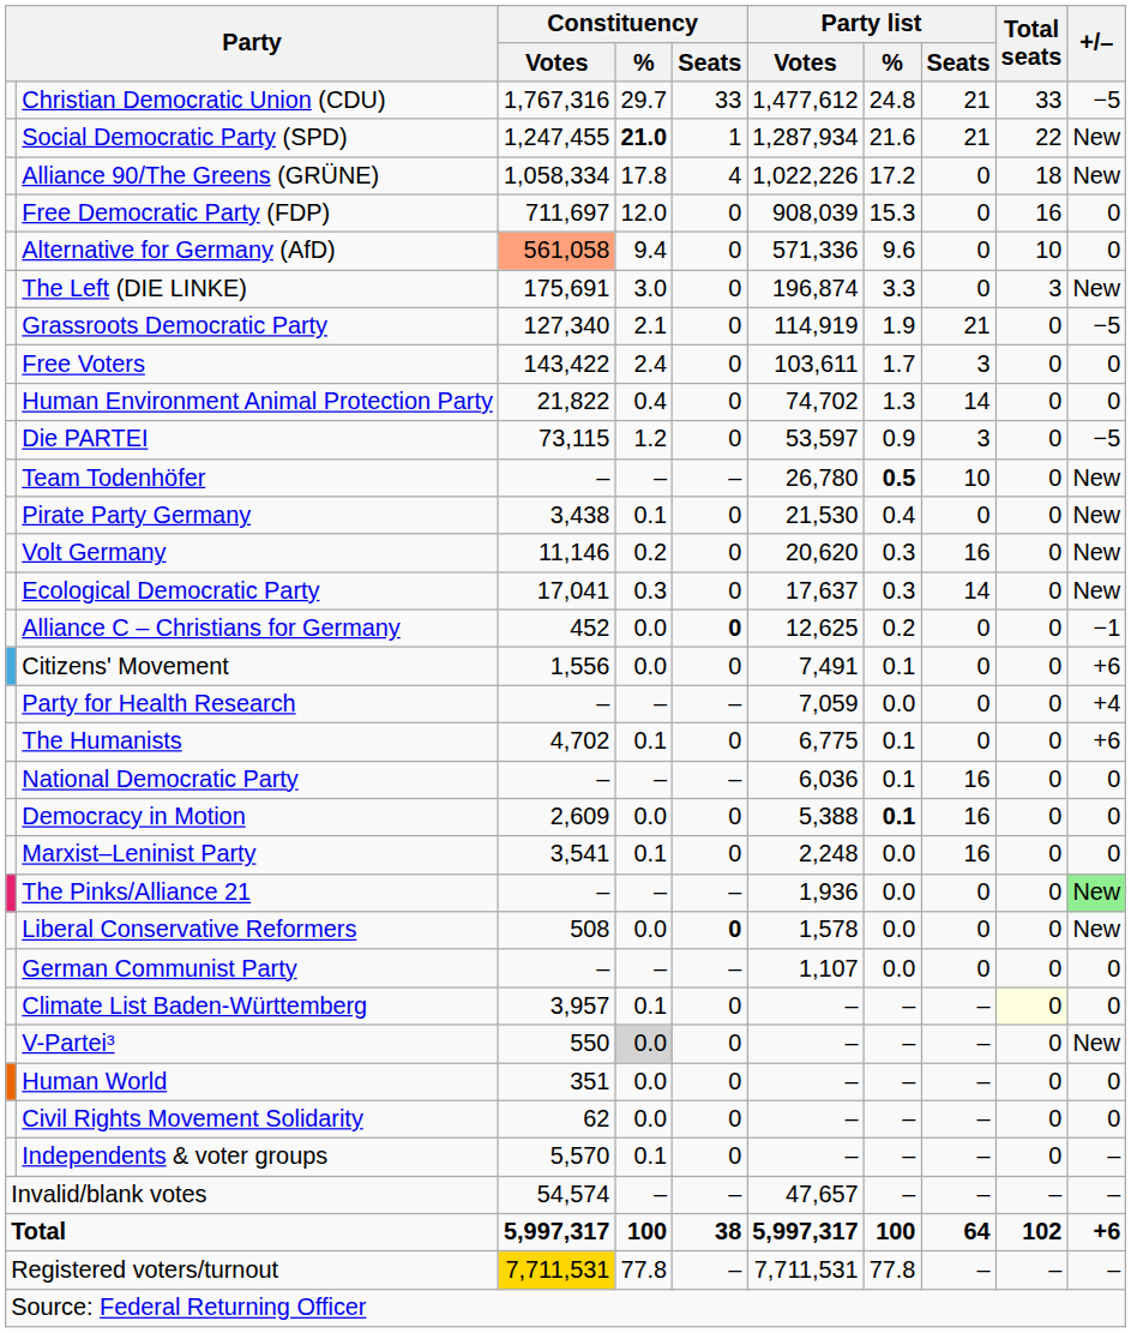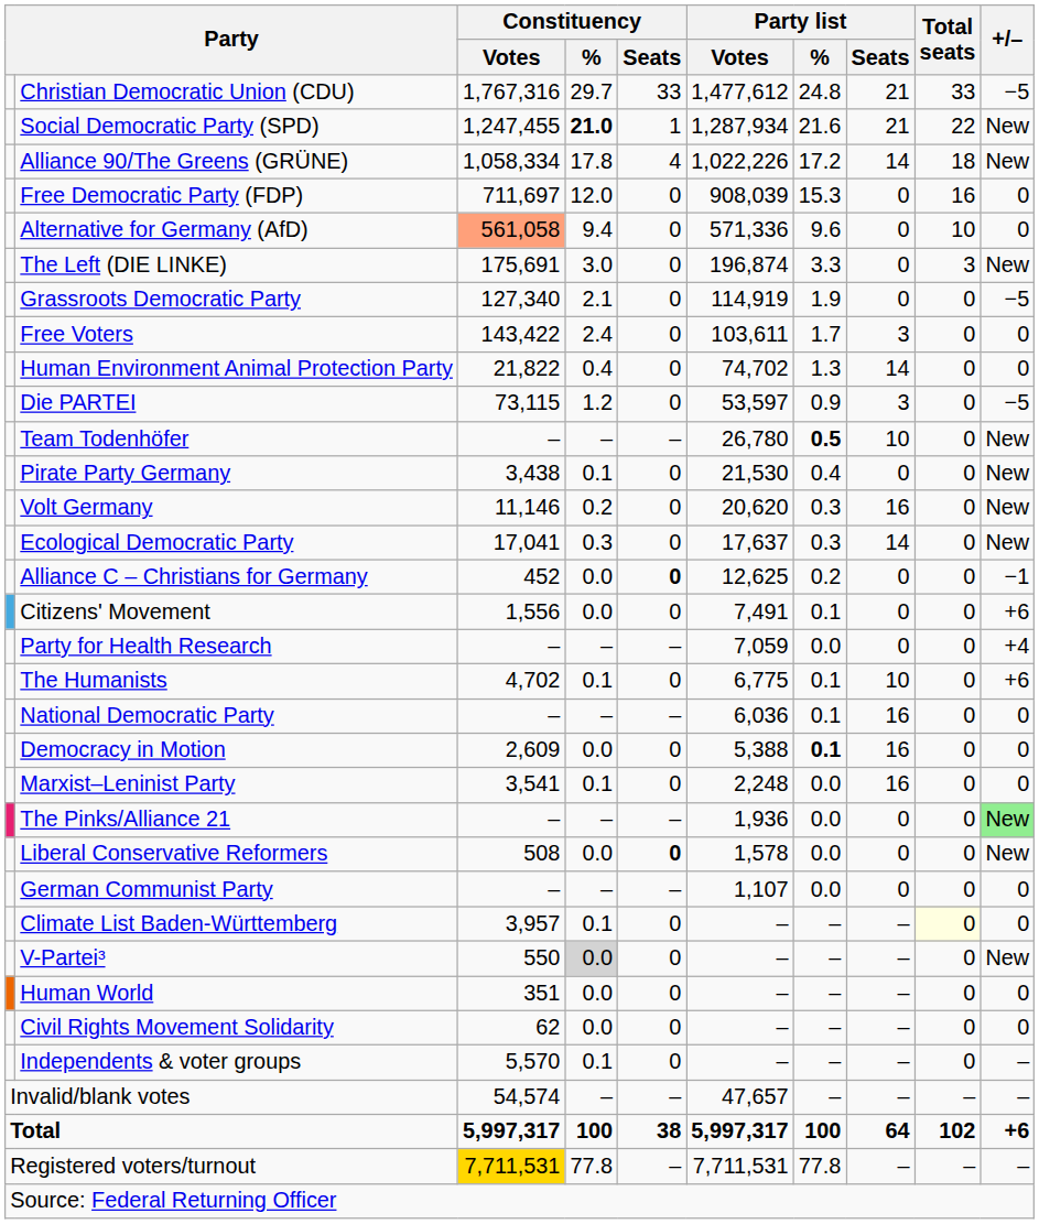Alliance 90/The Greens (GRÜNE) | Party list / Seats: 0 -> 14
Grassroots Democratic Party | Party list / Seats: 21 -> 0
The Humanists | Party list / Seats: 0 -> 10
